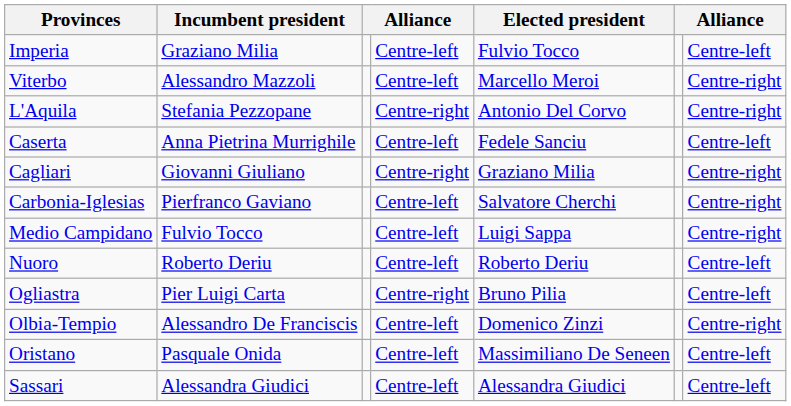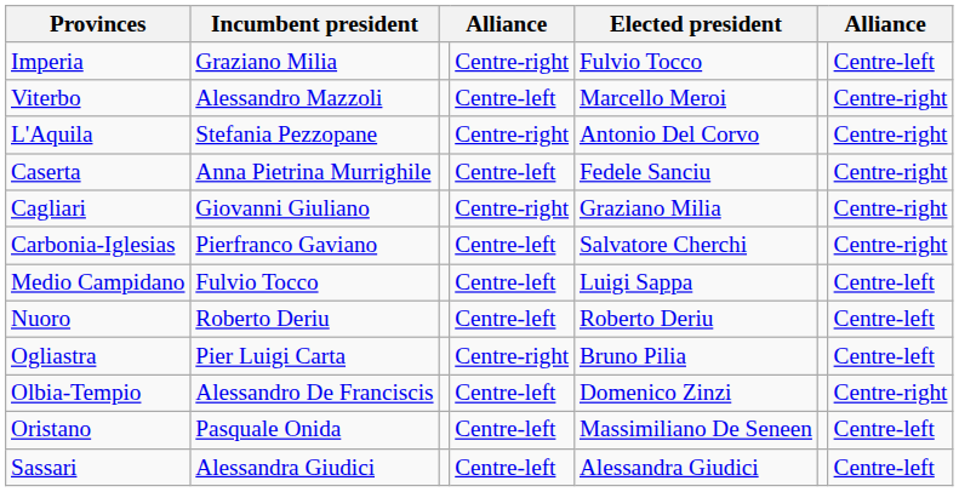Imperia | column 4: Centre-left -> Centre-right
Caserta | column 7: Centre-left -> Centre-right
Medio Campidano | column 7: Centre-right -> Centre-left
